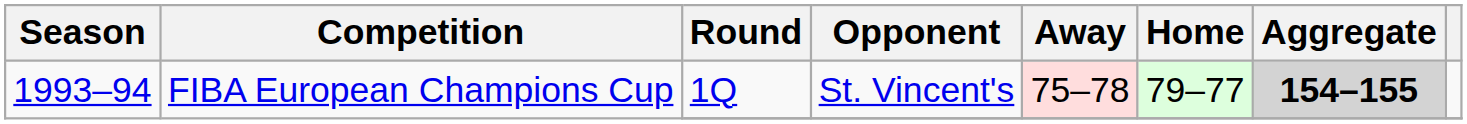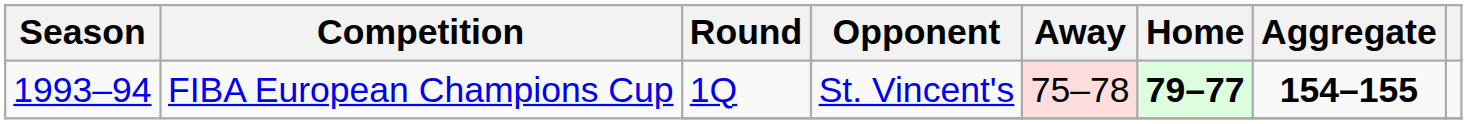FIBA European Champions Cup / St. Vincent's | Home: normal -> bold
FIBA European Champions Cup / St. Vincent's | Aggregate: lightgrey background -> no background
